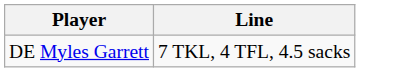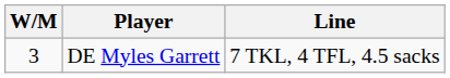+ column: W/M | 3
